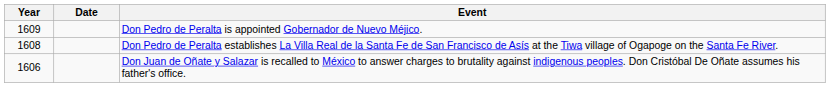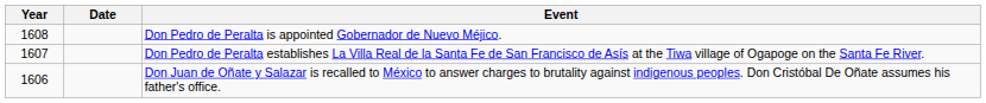row 2 | Year: 1609 -> 1608
row 3 | Year: 1608 -> 1607
